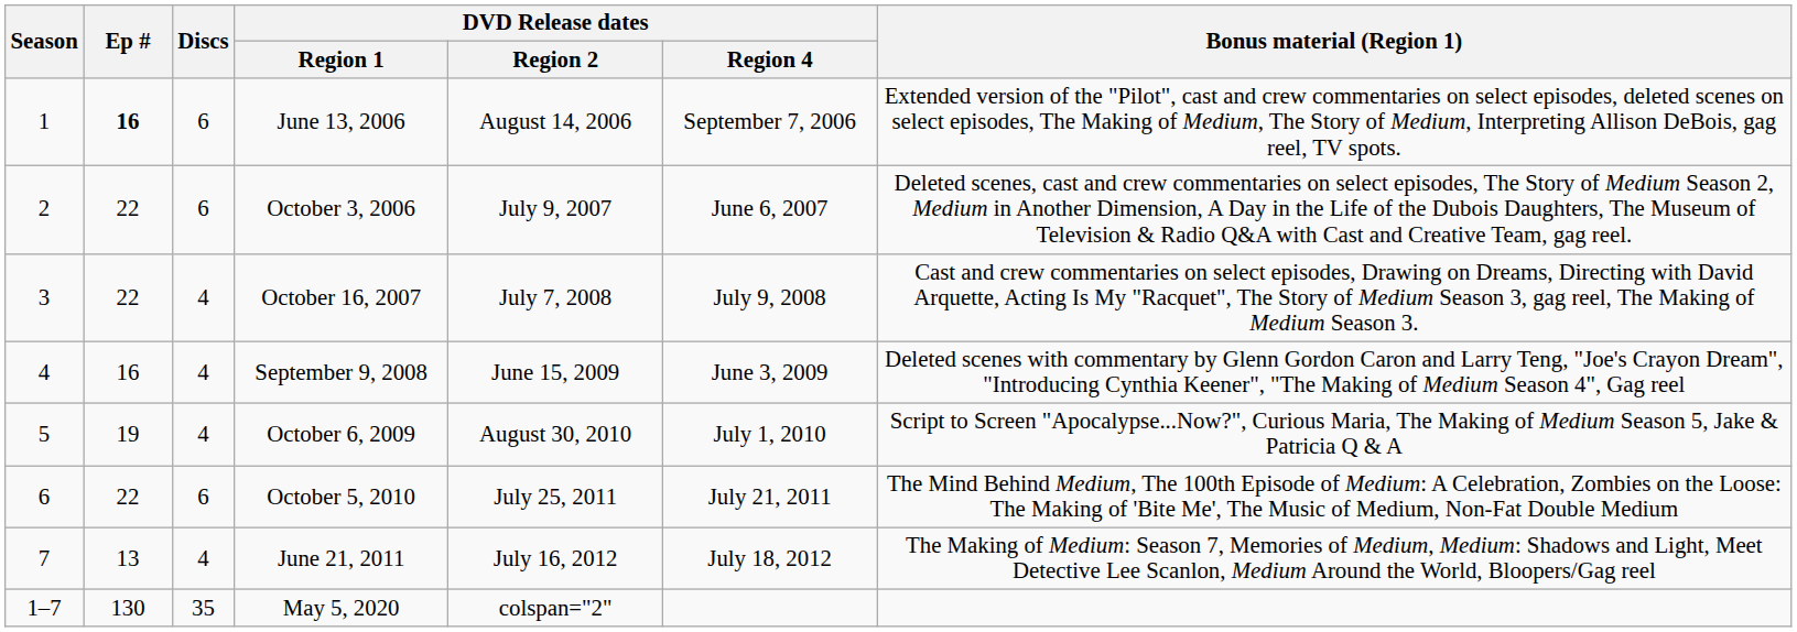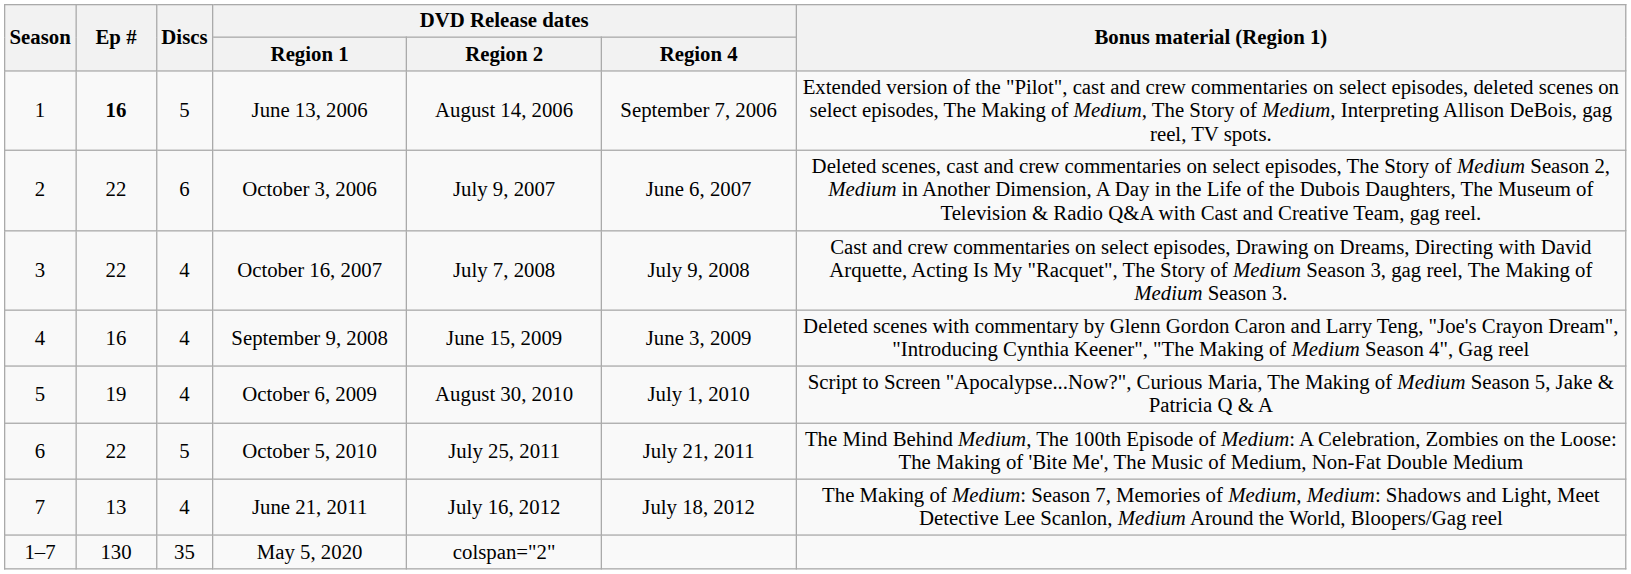June 13, 2006 | Discs: 6 -> 5
October 5, 2010 | Discs: 6 -> 5
